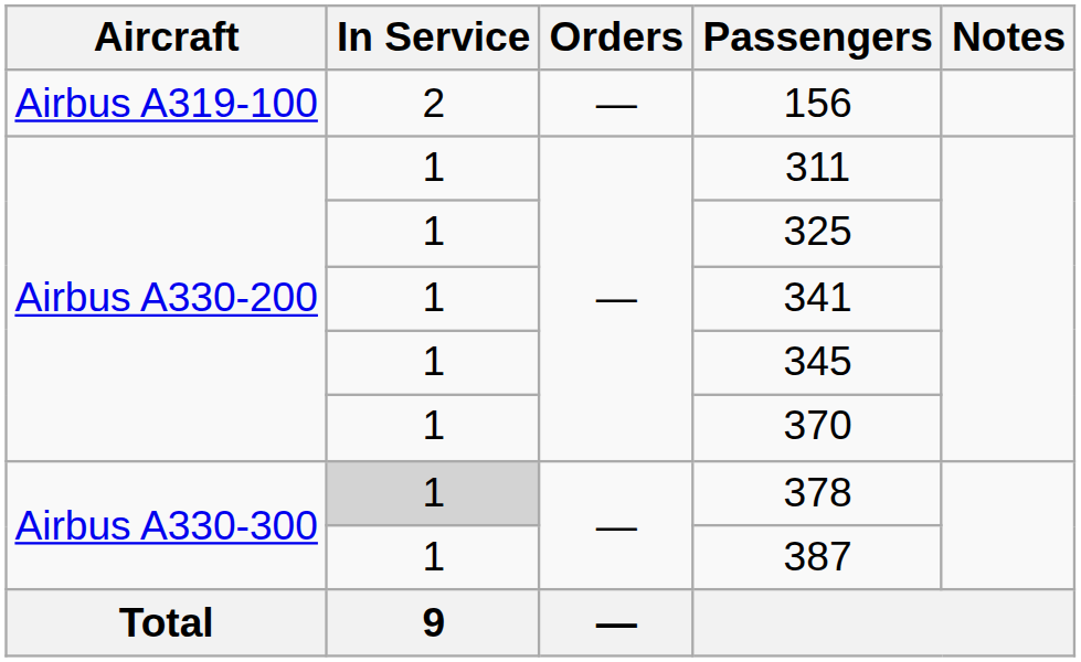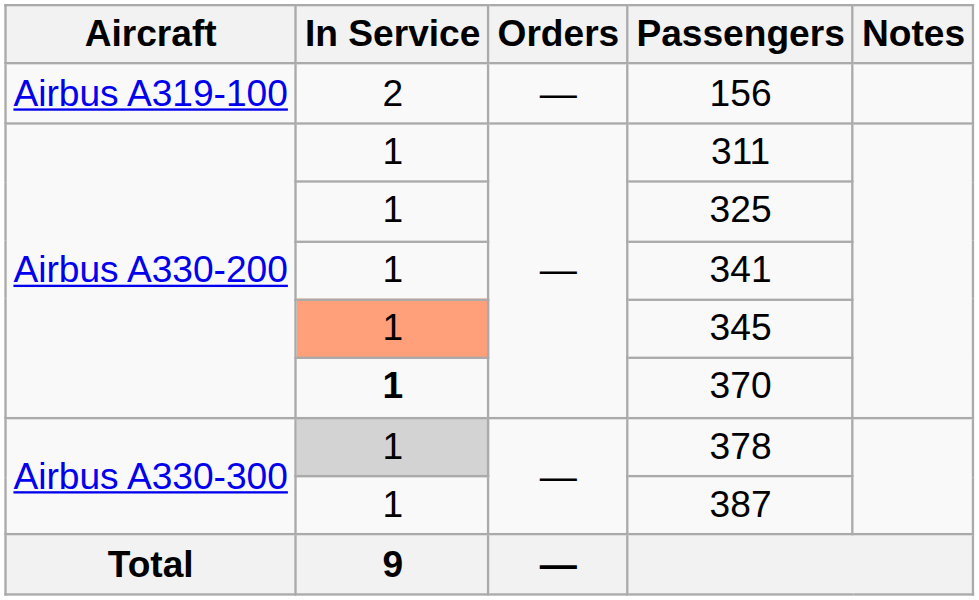345 | In Service: no background -> lightsalmon background
370 | In Service: normal -> bold
